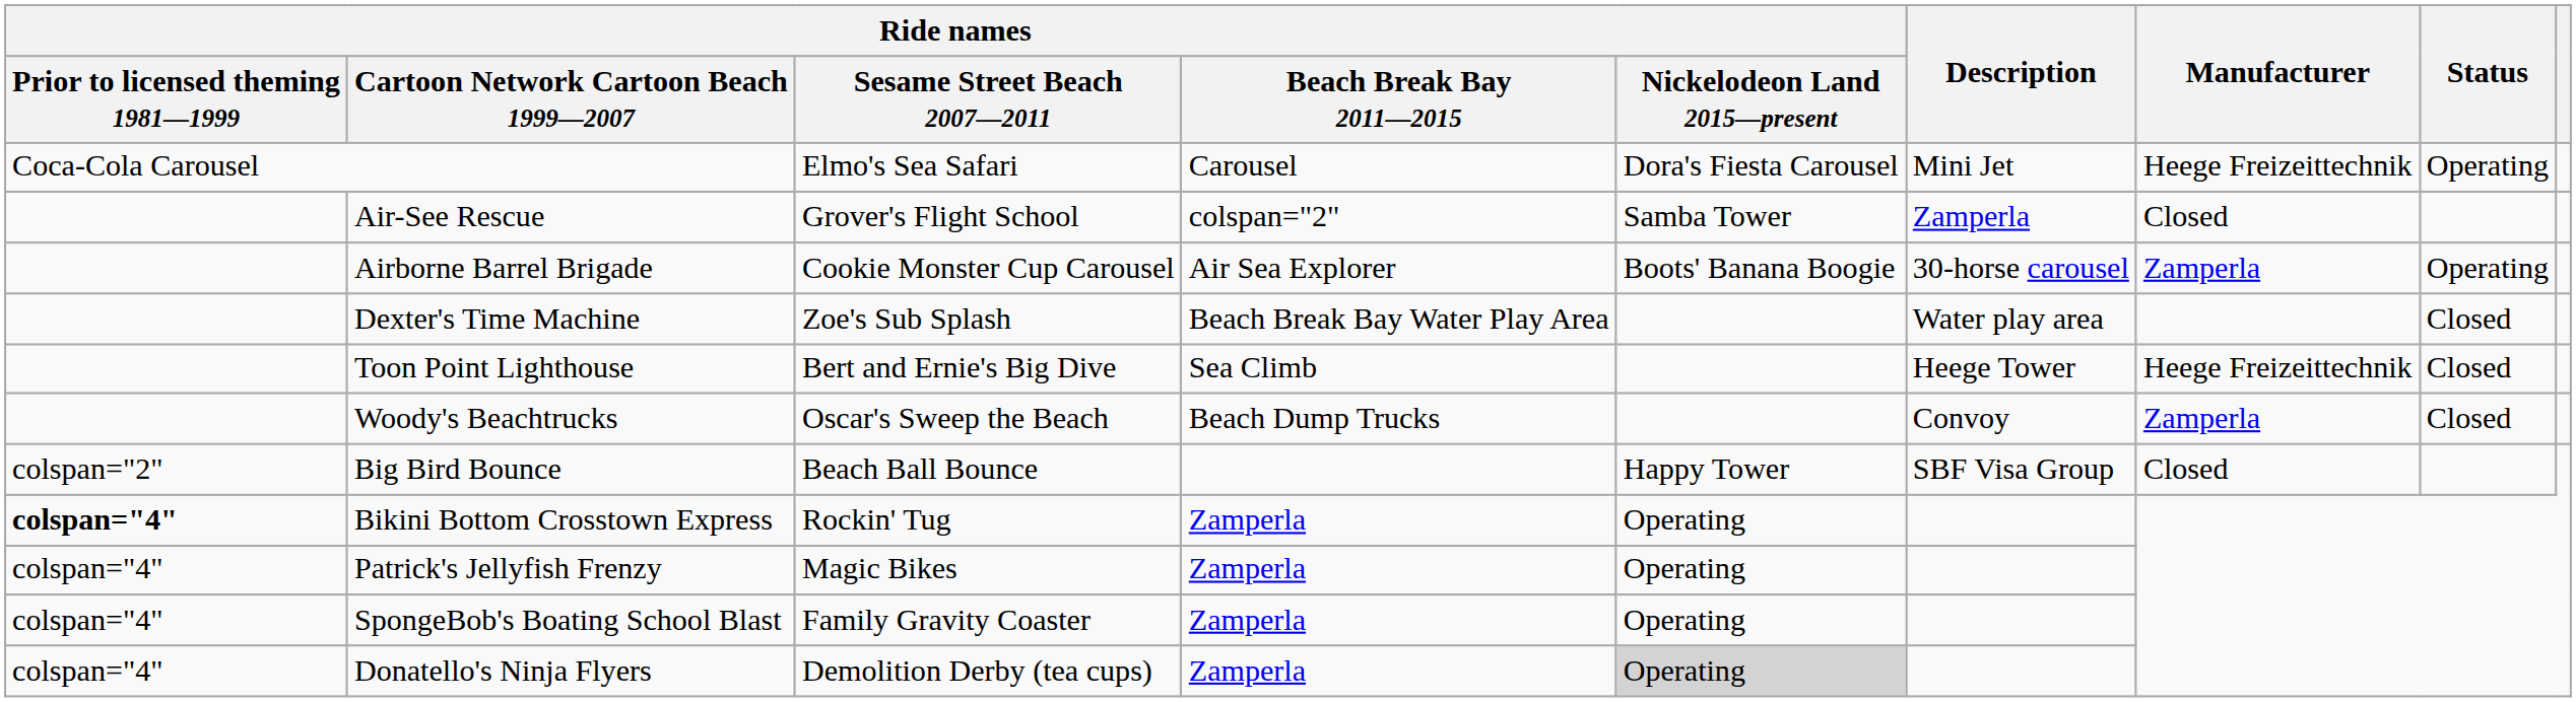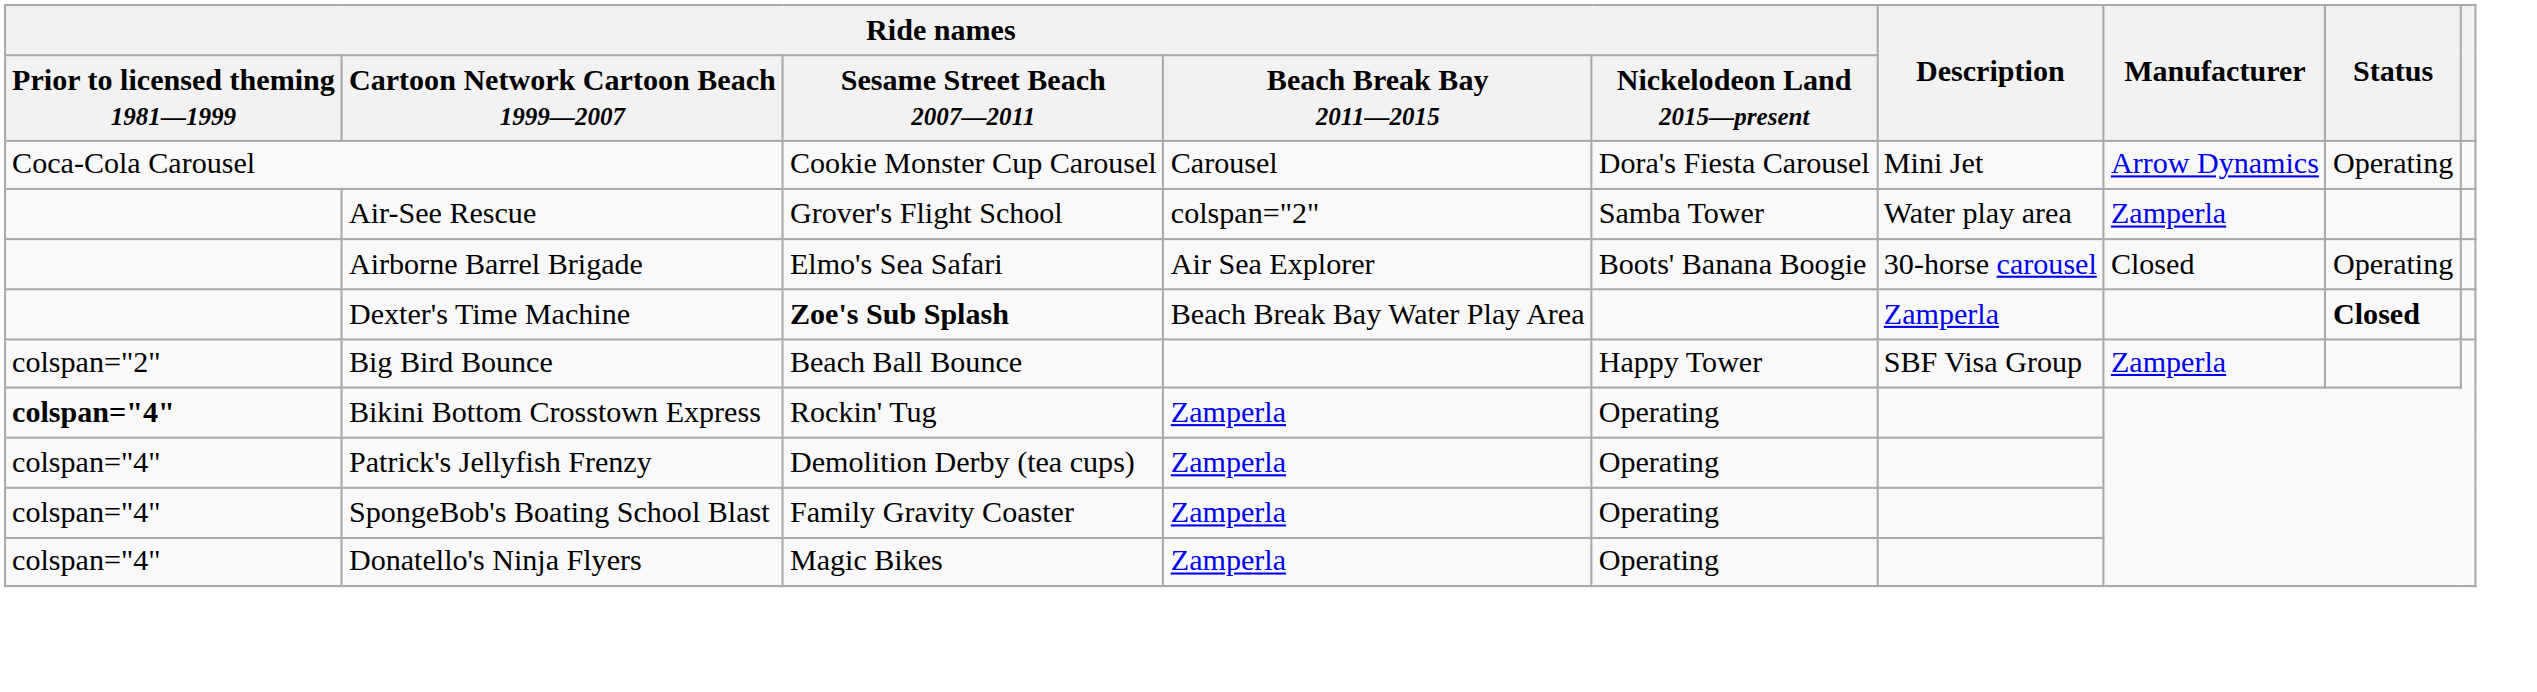Coca-Cola Carousel | Ride names / Sesame Street Beach 2007—2011: Elmo's Sea Safari -> Cookie Monster Cup Carousel
Coca-Cola Carousel | Manufacturer: Heege Freizeittechnik -> Arrow Dynamics
Air-See Rescue | Description: Zamperla -> Water play area
Air-See Rescue | Manufacturer: Closed -> Zamperla
Airborne Barrel Brigade | Ride names / Sesame Street Beach 2007—2011: Cookie Monster Cup Carousel -> Elmo's Sea Safari
Airborne Barrel Brigade | Manufacturer: Zamperla -> Closed
Dexter's Time Machine | Ride names / Sesame Street Beach 2007—2011: normal -> bold
Dexter's Time Machine | Description: Water play area -> Zamperla
Dexter's Time Machine | Status: normal -> bold
- row: Toon Point Lighthouse | Bert and Ernie's Big Dive | Sea Climb | Heege Tower | Heege Freizeittechnik | Closed
- row: Woody's Beachtrucks | Oscar's Sweep the Beach | Beach Dump Trucks | Convoy | Zamperla | Closed
Big Bird Bounce | Manufacturer: Closed -> Zamperla
Patrick's Jellyfish Frenzy | Ride names / Sesame Street Beach 2007—2011: Magic Bikes -> Demolition Derby (tea cups)
Donatello's Ninja Flyers | Ride names / Sesame Street Beach 2007—2011: Demolition Derby (tea cups) -> Magic Bikes
Donatello's Ninja Flyers | Ride names / Nickelodeon Land 2015—present: lightgrey background -> no background
